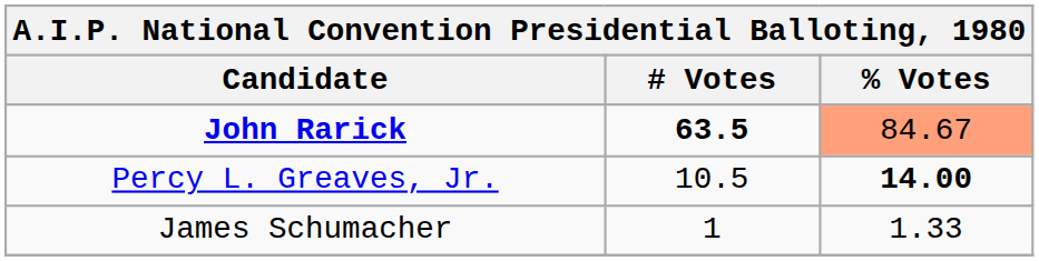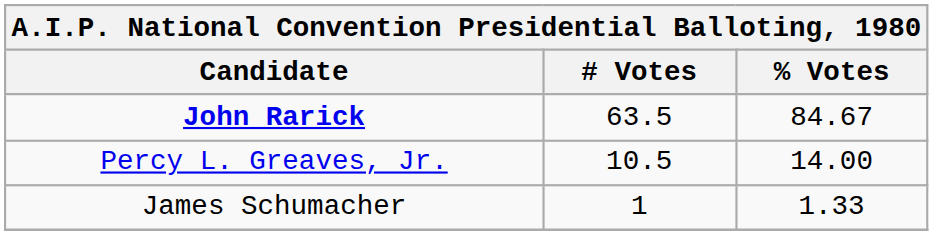John Rarick | # Votes: bold -> normal
John Rarick | % Votes: lightsalmon background -> no background
Percy L. Greaves, Jr. | % Votes: bold -> normal
